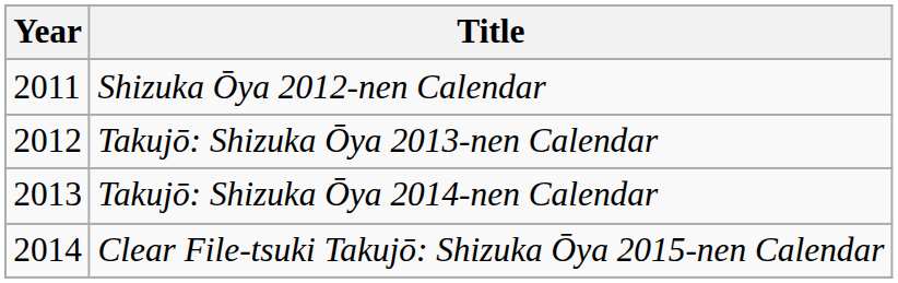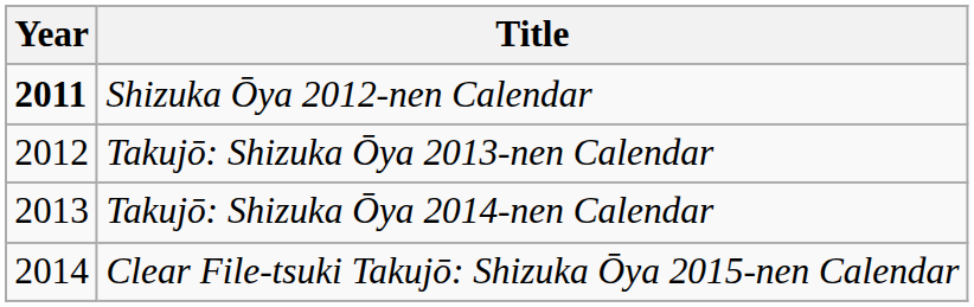Shizuka Ōya 2012-nen Calendar | Year: normal -> bold
